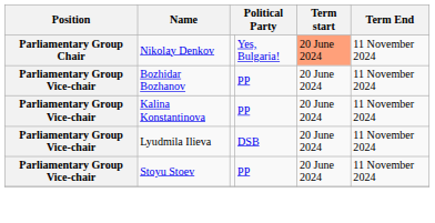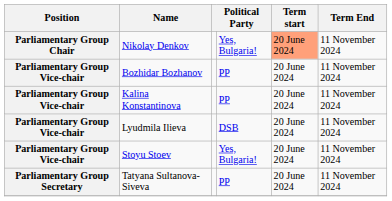Stoyu Stoev | column 4: PP -> Yes, Bulgaria!
+ row: Parliamentary Group Secretary | Tatyana Sultanova-Siveva | PP | 20 June 2024 | 11 November 2024
